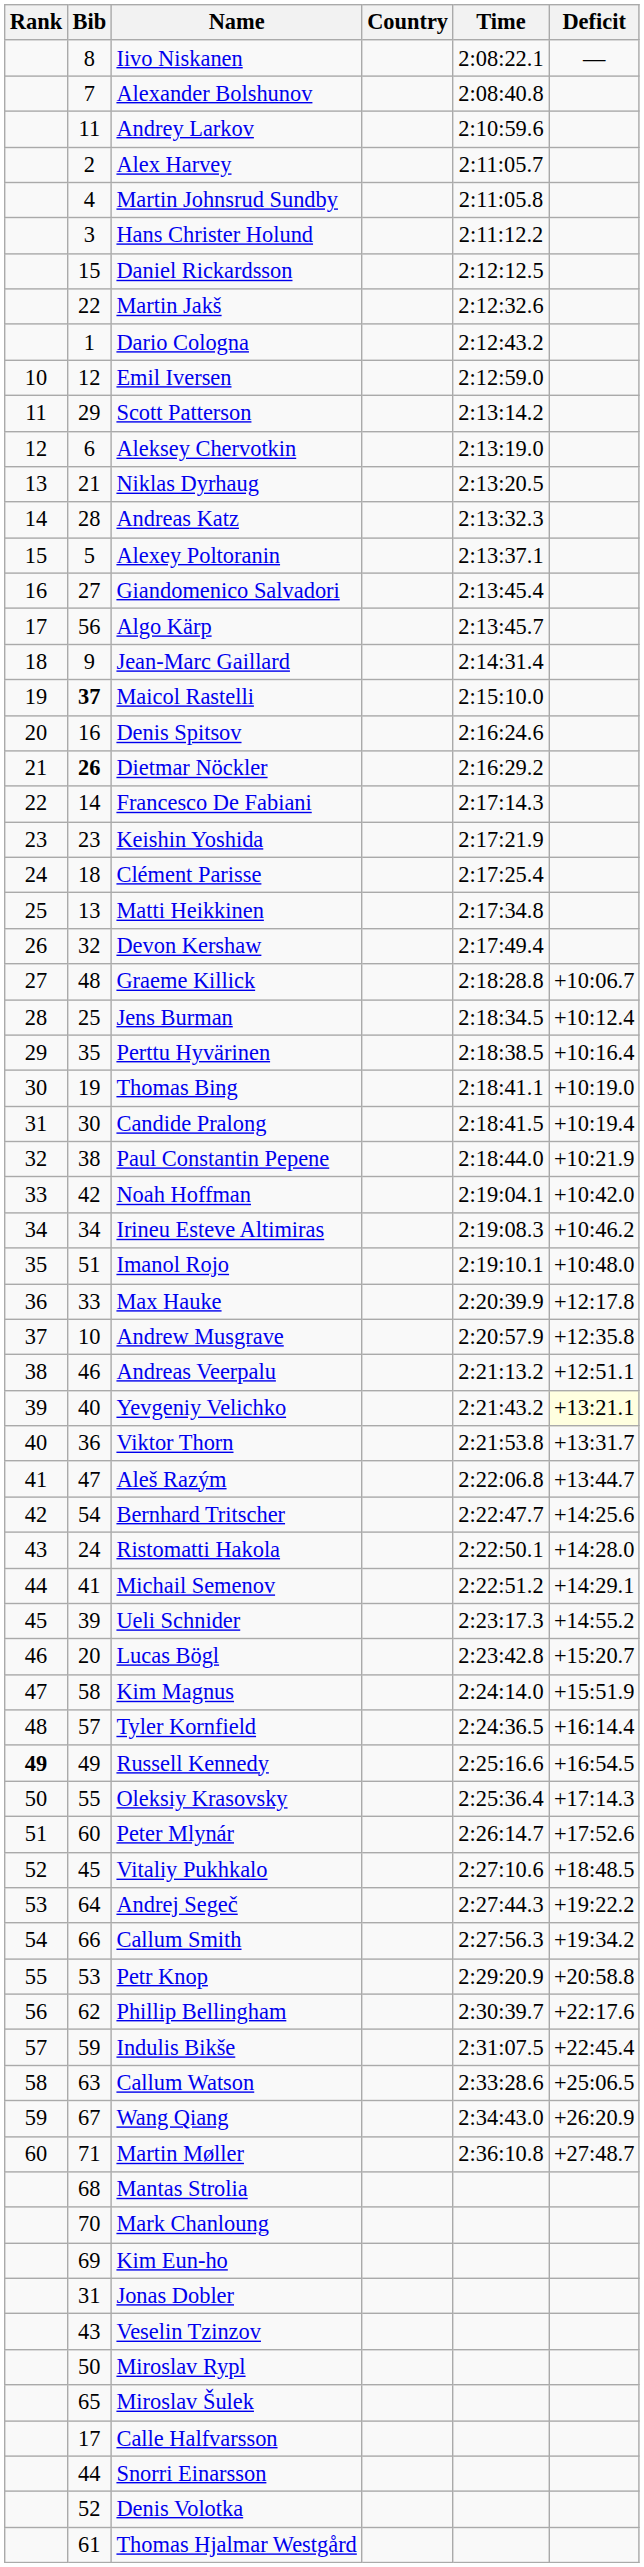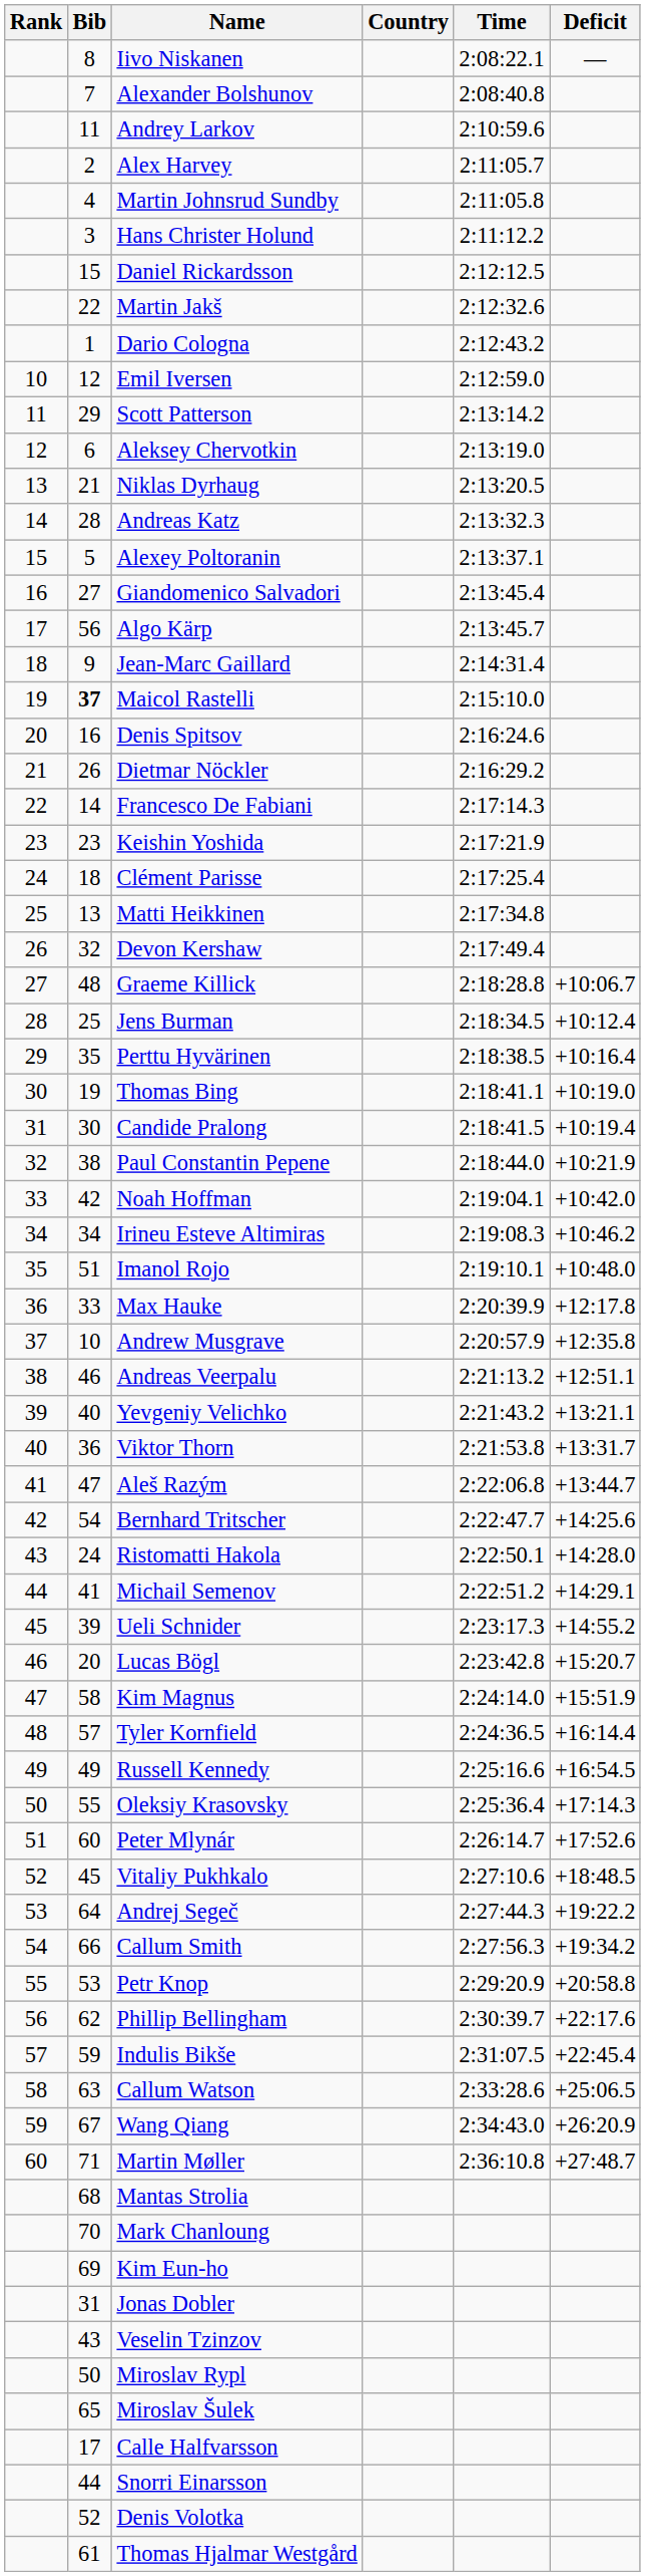Dietmar Nöckler | Bib: bold -> normal
Yevgeniy Velichko | Deficit: lightyellow background -> no background
Russell Kennedy | Rank: bold -> normal
